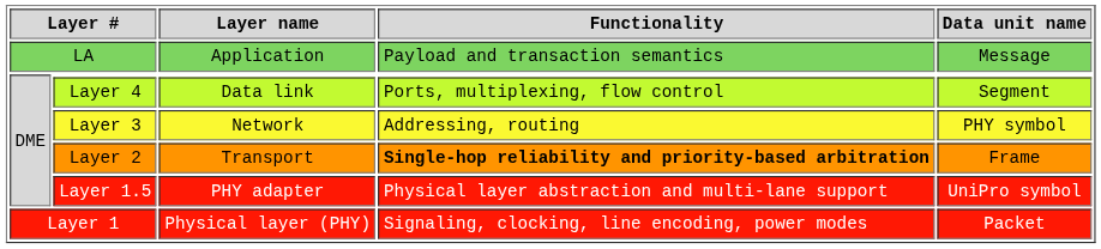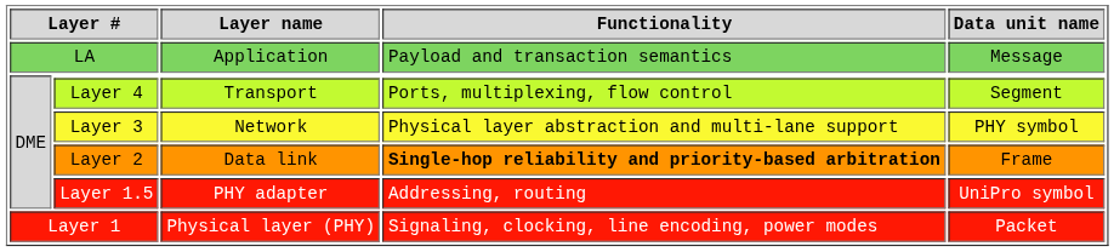Layer 4 | Layer name: Data link -> Transport
Layer 3 | Functionality: Addressing, routing -> Physical layer abstraction and multi-lane support
Layer 2 | Layer name: Transport -> Data link
Layer 1.5 | Functionality: Physical layer abstraction and multi-lane support -> Addressing, routing
